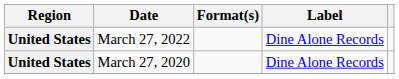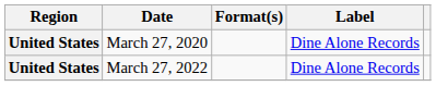rows swapped: March 27, 2020 <-> March 27, 2022
